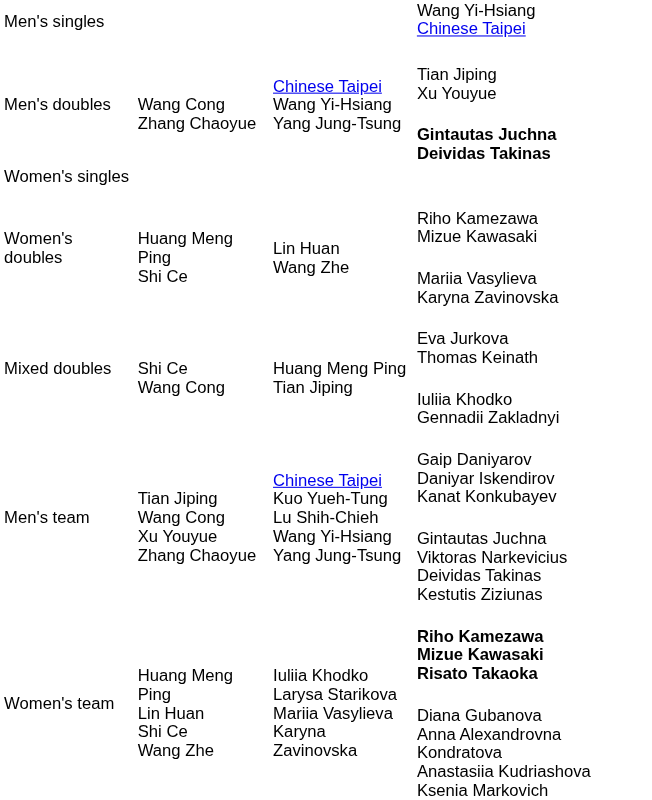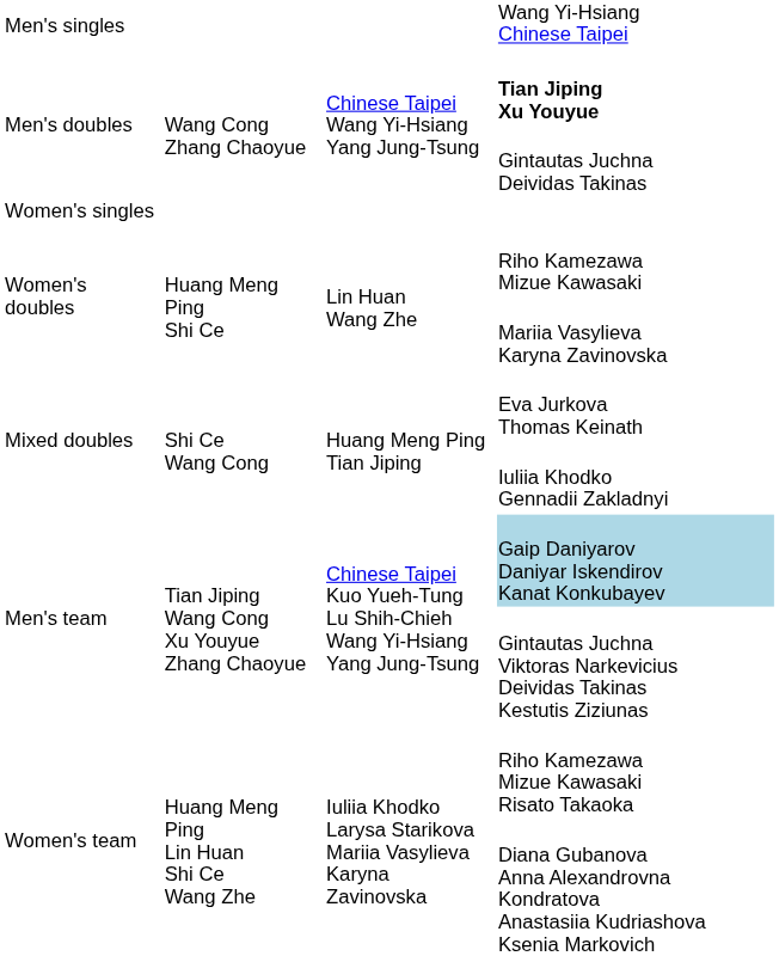Tian Jiping Xu Youyue | column 4: normal -> bold
Gintautas Juchna Deividas Takinas | column 4: bold -> normal
Gaip Daniyarov Daniyar Iskendirov Kanat Konkubayev | column 4: no background -> lightblue background
Riho Kamezawa Mizue Kawasaki Risato Takaoka | column 4: bold -> normal
